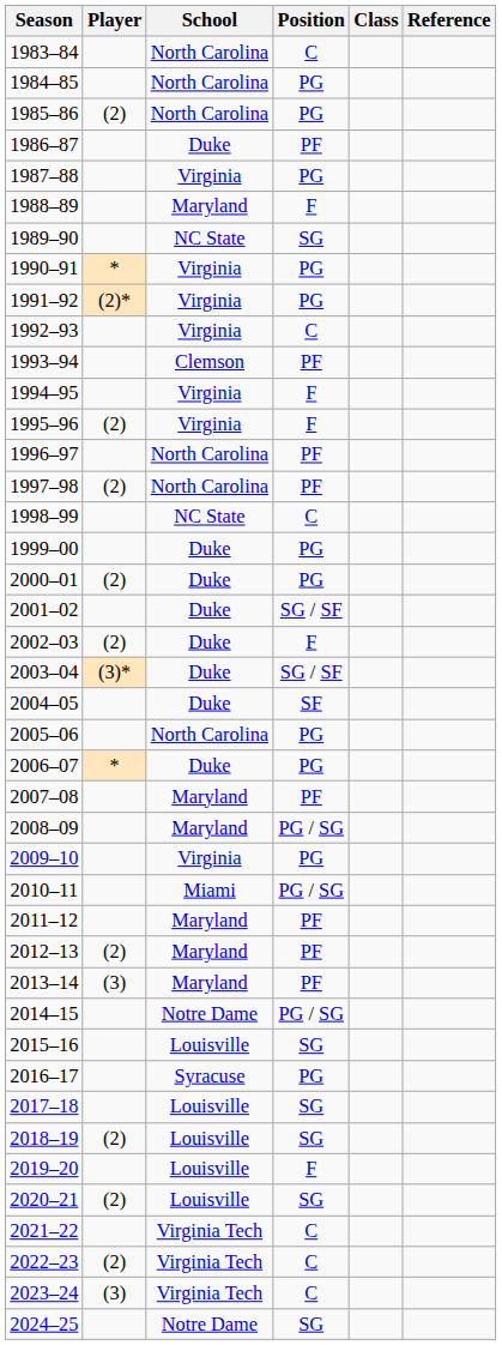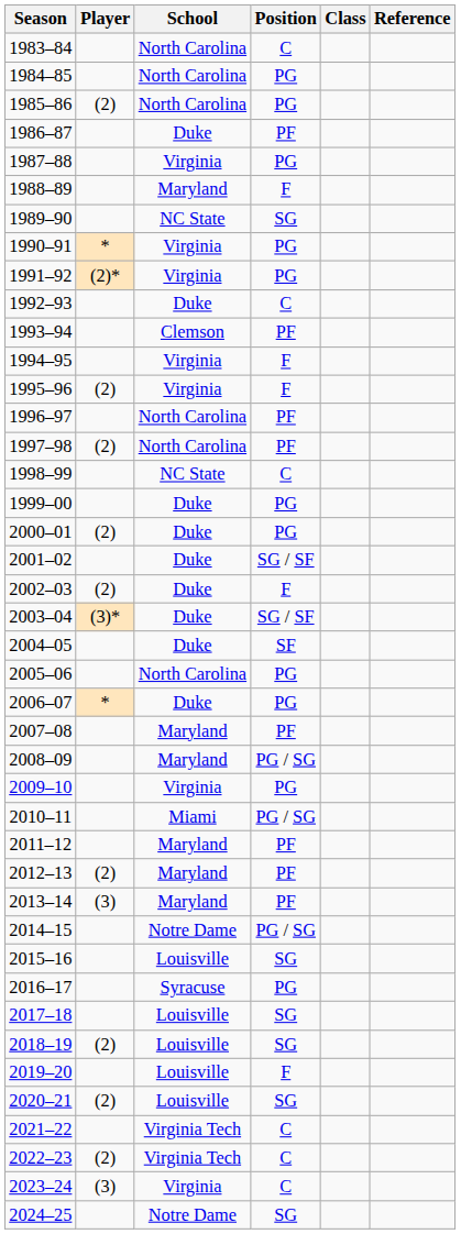1992–93 | School: Virginia -> Duke
2023–24 | School: Virginia Tech -> Virginia
